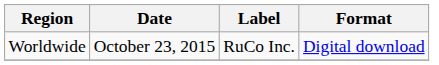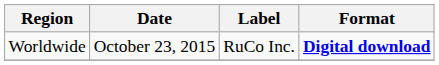Worldwide | Format: normal -> bold
